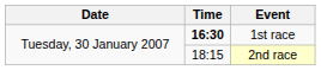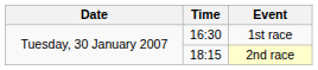1st race | Time: bold -> normal
